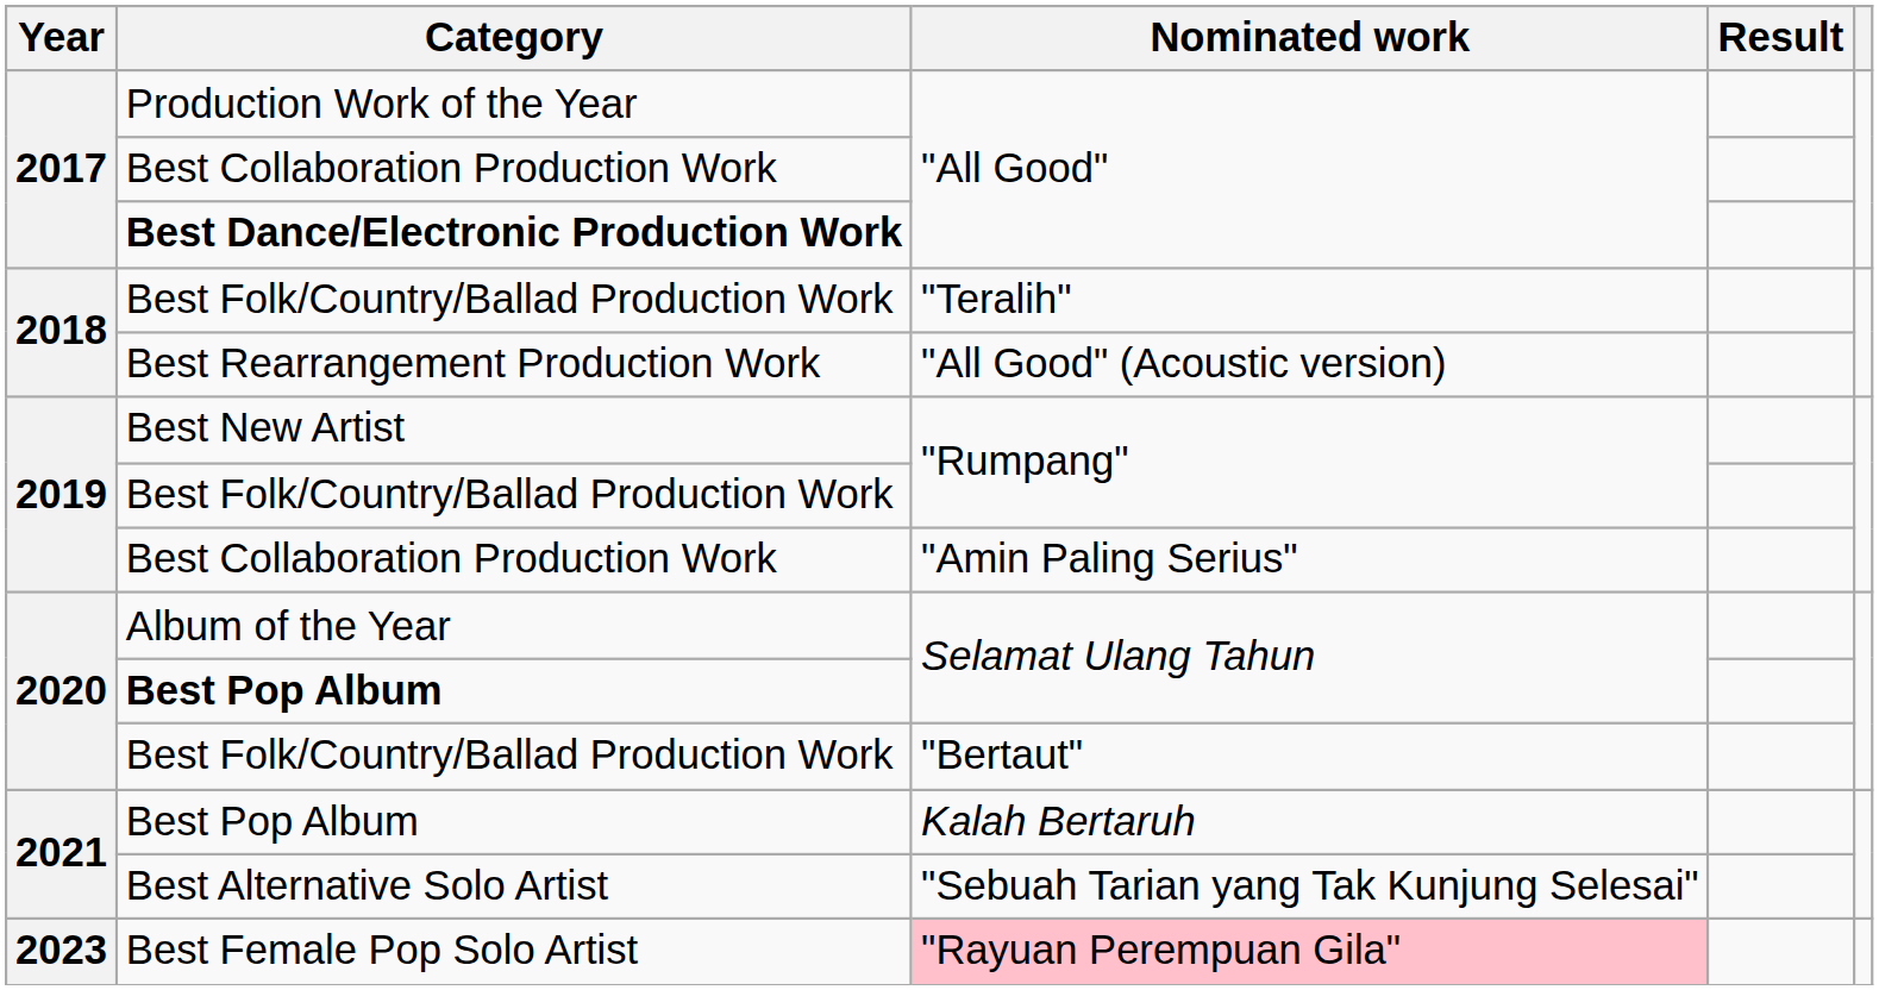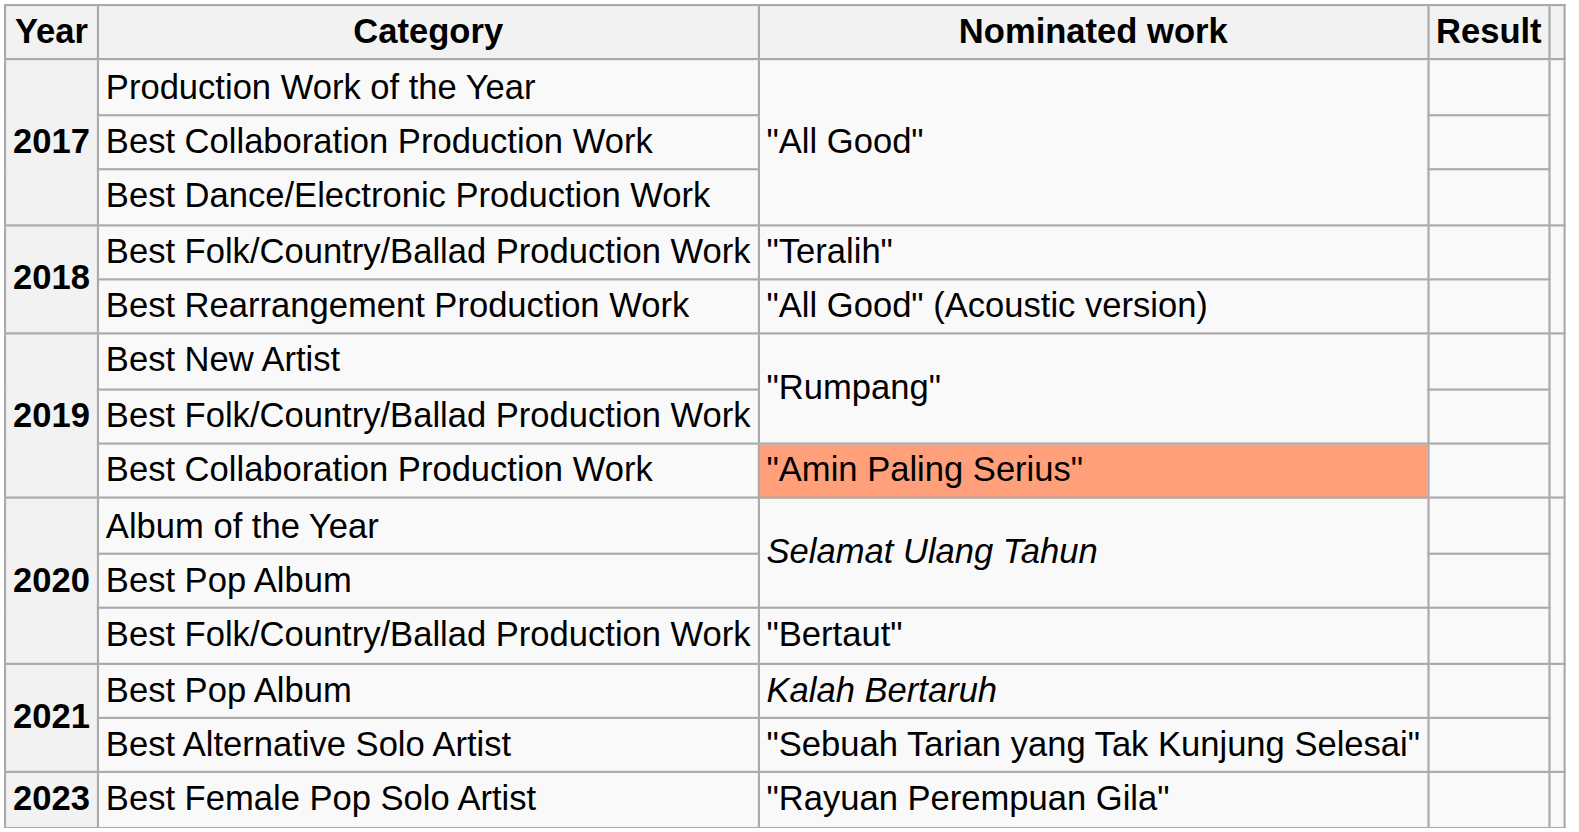Best Dance/Electronic Production Work | Category: bold -> normal
Best Collaboration Production Work / "Amin Paling Serius" | Nominated work: no background -> lightsalmon background
Best Pop Album / Selamat Ulang Tahun | Category: bold -> normal
Best Female Pop Solo Artist | Nominated work: pink background -> no background
